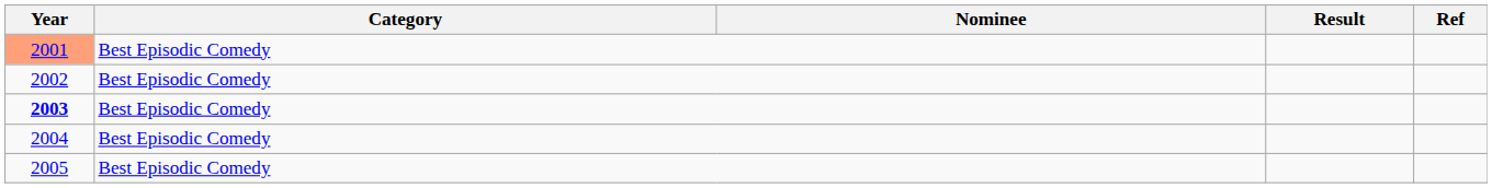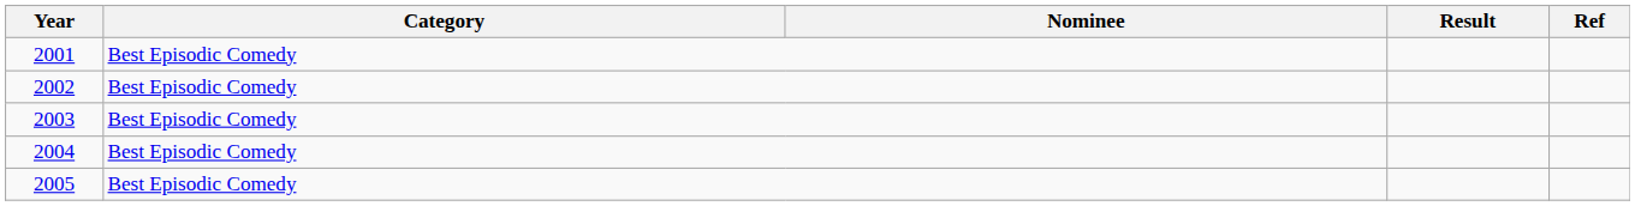2001 | Year: lightsalmon background -> no background
2003 | Year: bold -> normal
